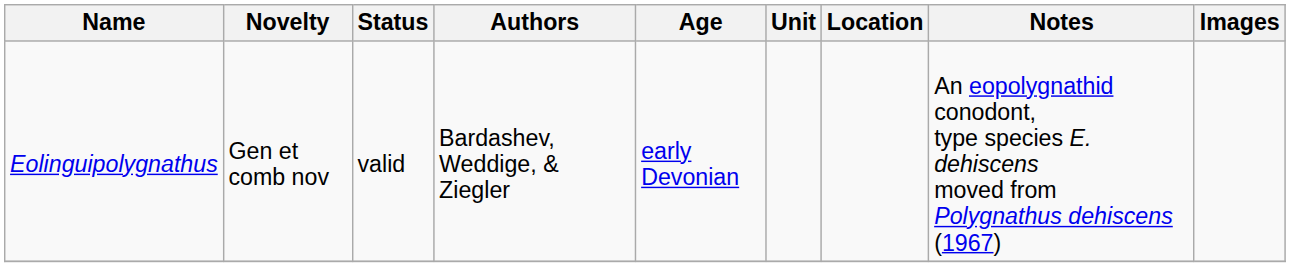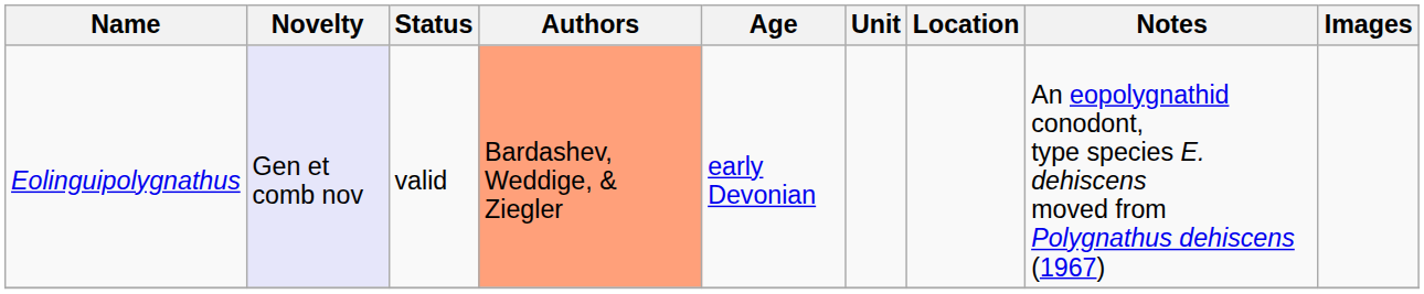Eolinguipolygnathus | Novelty: no background -> lavender background
Eolinguipolygnathus | Authors: no background -> lightsalmon background
